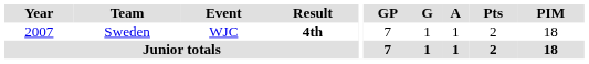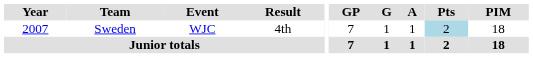Sweden | Result: bold -> normal
Sweden | Pts: no background -> lightblue background
